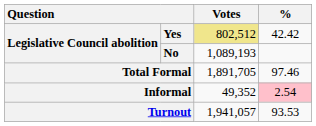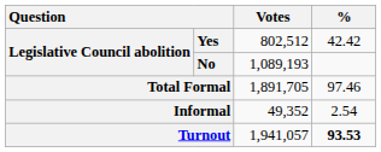Yes | Votes: khaki background -> no background
Informal | %: pink background -> no background
Turnout | %: normal -> bold
